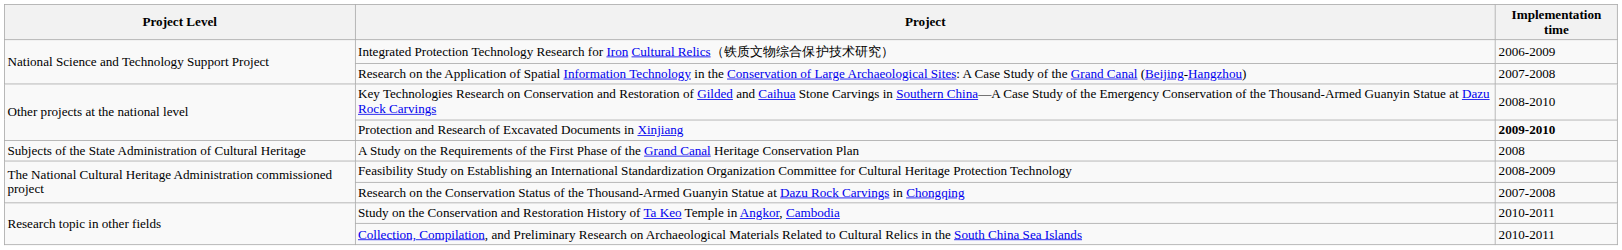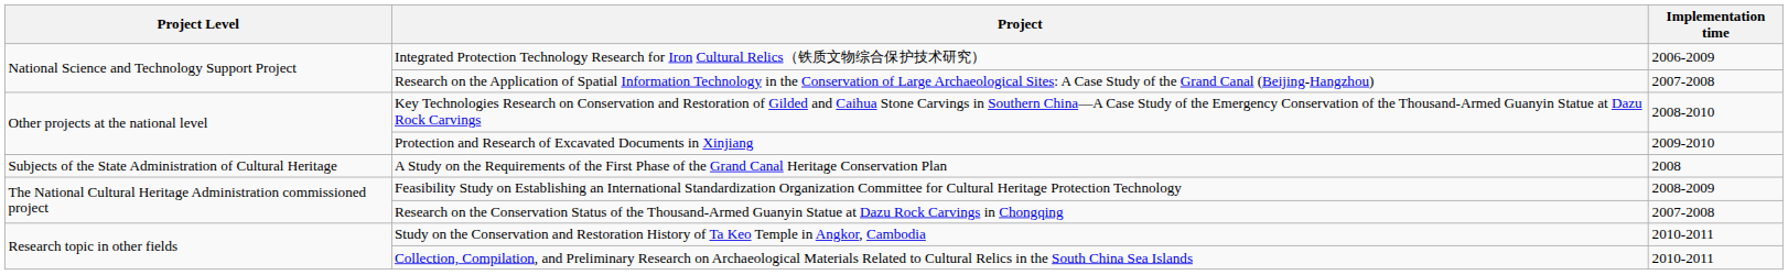Protection and Research of Excavated Documents in Xinjiang | Implementation time: bold -> normal
